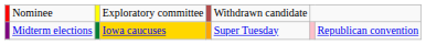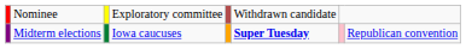Midterm elections | column 4: gold background -> no background
Midterm elections | column 6: normal -> bold
